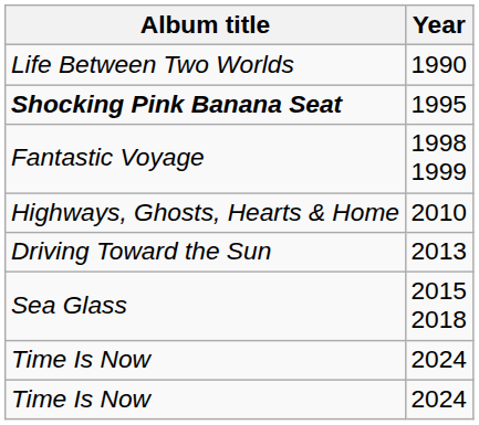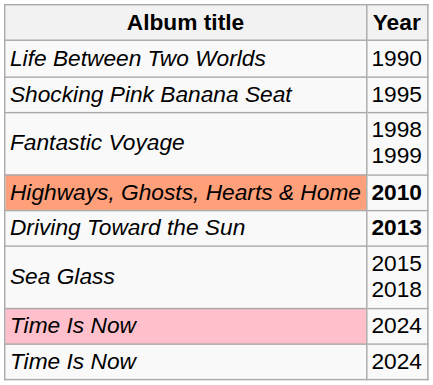row 3 | Album title: bold -> normal
row 5 | Album title: no background -> lightsalmon background
row 5 | Year: normal -> bold
row 6 | Year: normal -> bold
row 8 | Album title: no background -> pink background
